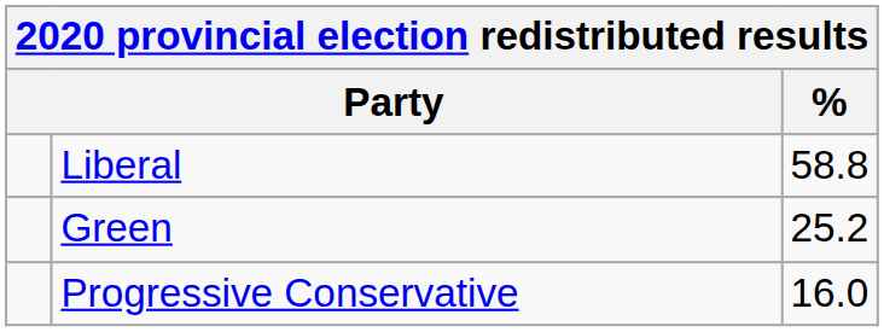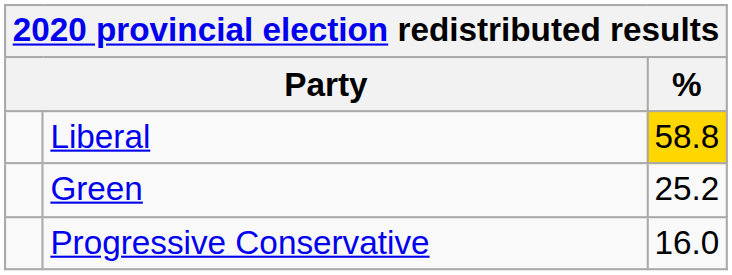Liberal | %: no background -> gold background
